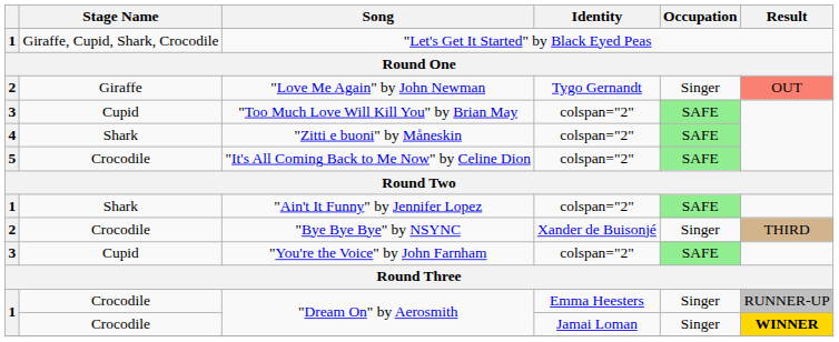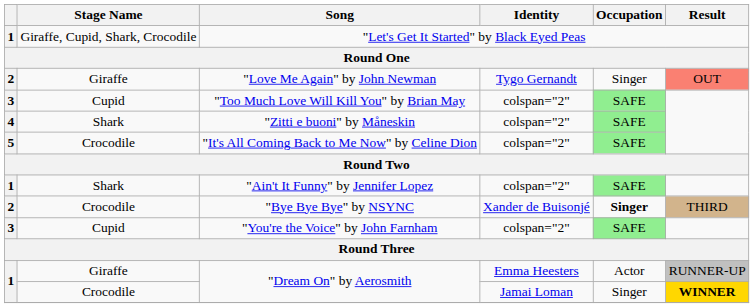"Bye Bye Bye" by NSYNC | Occupation: normal -> bold
"Dream On" by Aerosmith / Emma Heesters | Stage Name: Crocodile -> Giraffe
"Dream On" by Aerosmith / Emma Heesters | Occupation: Singer -> Actor
